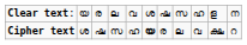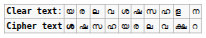Cipher text | column 2: normal -> bold
Cipher text | column 6: bold -> normal
